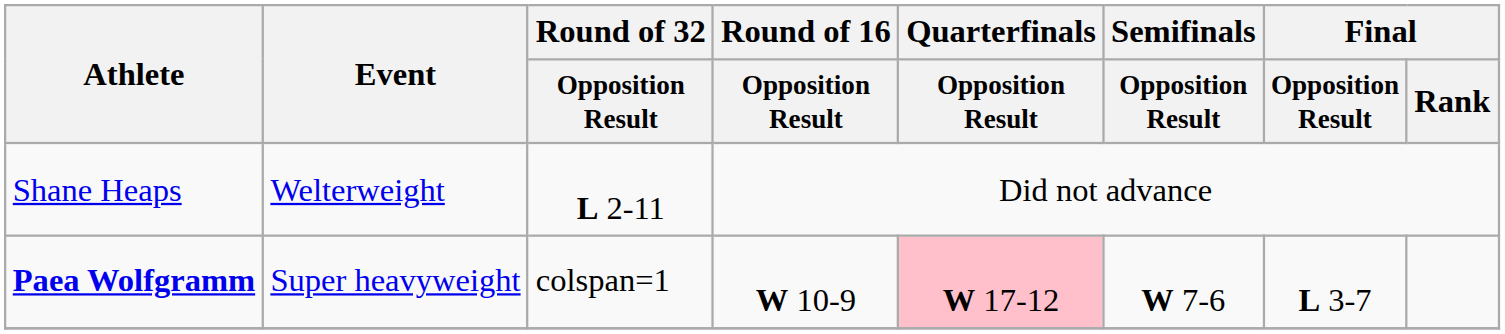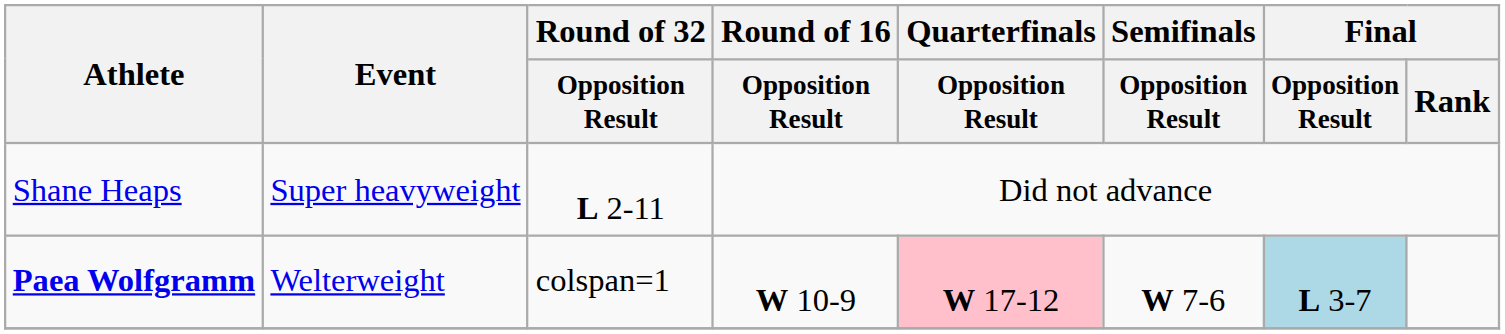Shane Heaps | Event: Welterweight -> Super heavyweight
Paea Wolfgramm | Event: Super heavyweight -> Welterweight
Paea Wolfgramm | Final / Opposition Result: no background -> lightblue background
